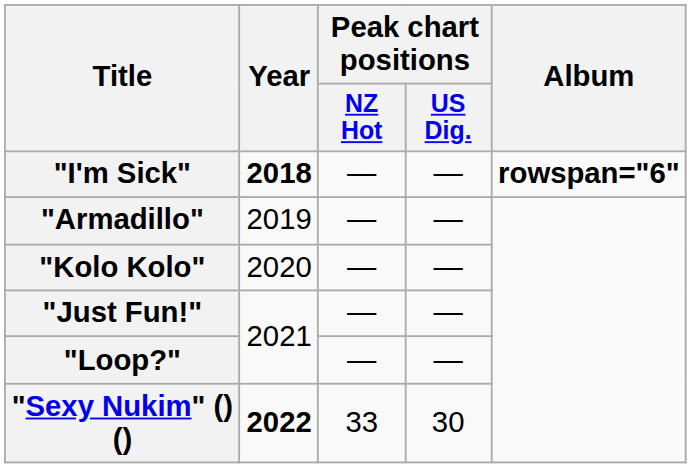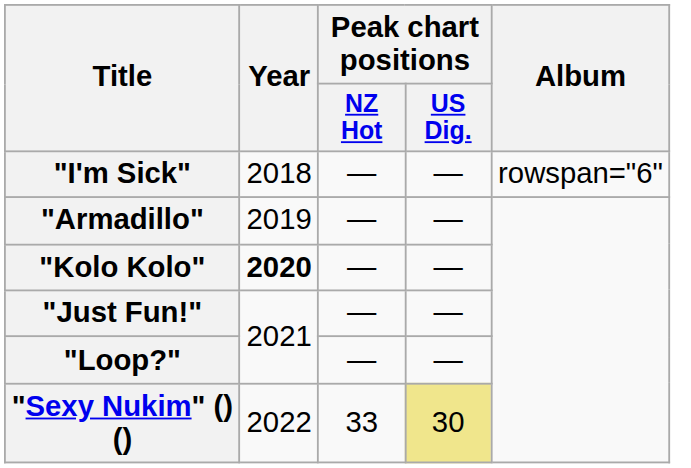"I'm Sick" | Year: bold -> normal
"I'm Sick" | Album: bold -> normal
"Kolo Kolo" | Year: normal -> bold
"Sexy Nukim" () () | Year: bold -> normal
"Sexy Nukim" () () | Peak chart positions / US Dig.: no background -> khaki background
